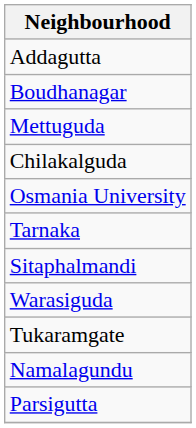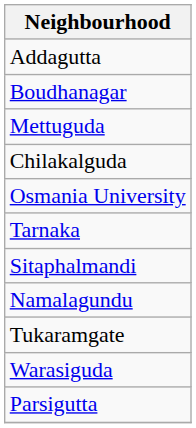row 9 | column 1: Warasiguda -> Namalagundu
row 11 | column 1: Namalagundu -> Warasiguda
